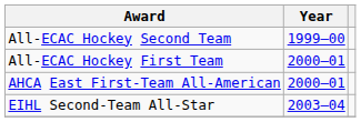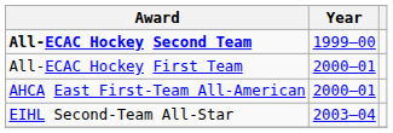row 2 | Award: normal -> bold
